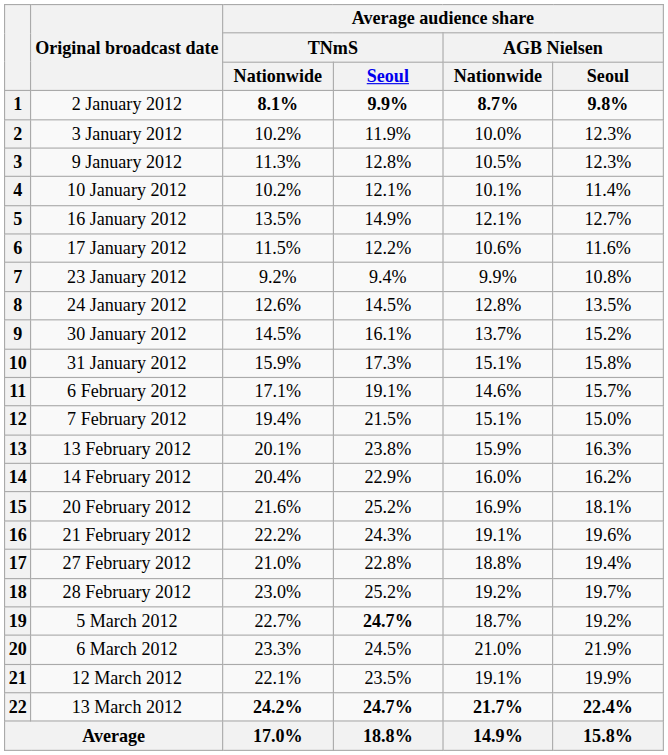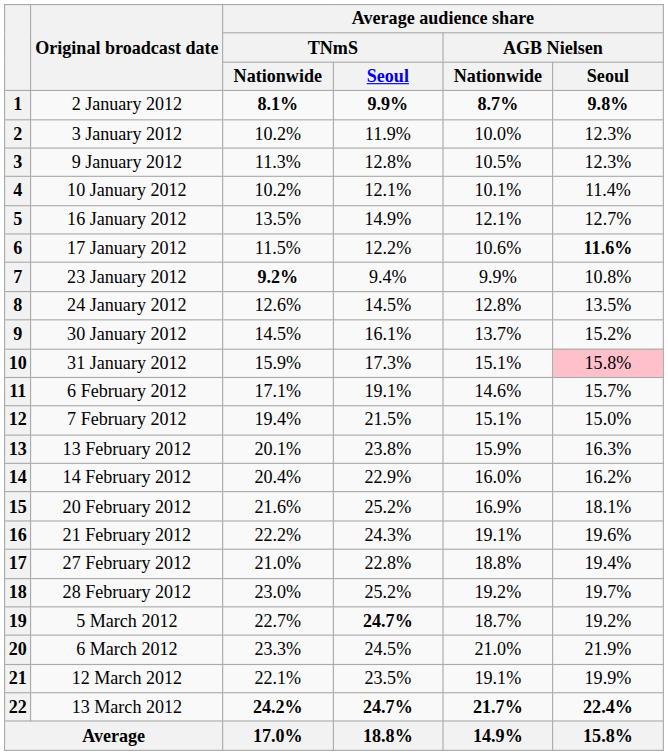6 | Average audience share / AGB Nielsen / Seoul: normal -> bold
7 | Average audience share / TNmS / Nationwide: normal -> bold
10 | Average audience share / AGB Nielsen / Seoul: no background -> pink background
